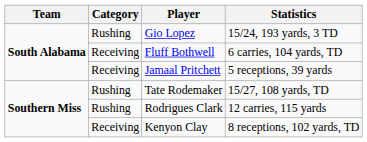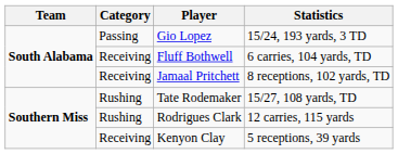Gio Lopez | Category: Rushing -> Passing
Jamaal Pritchett | Statistics: 5 receptions, 39 yards -> 8 receptions, 102 yards, TD
Kenyon Clay | Statistics: 8 receptions, 102 yards, TD -> 5 receptions, 39 yards
